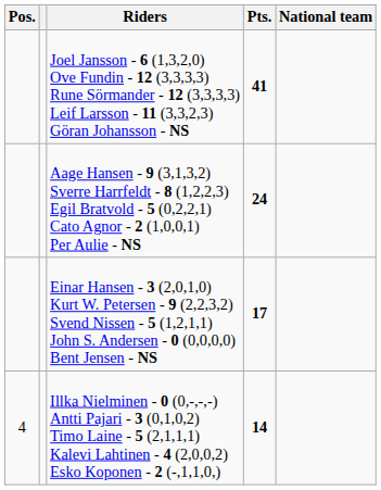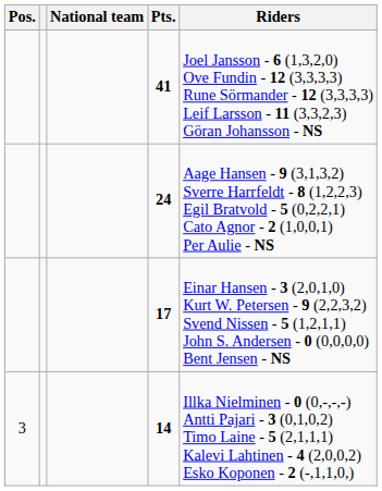columns swapped: National team <-> Riders
14 | Pos.: 4 -> 3
